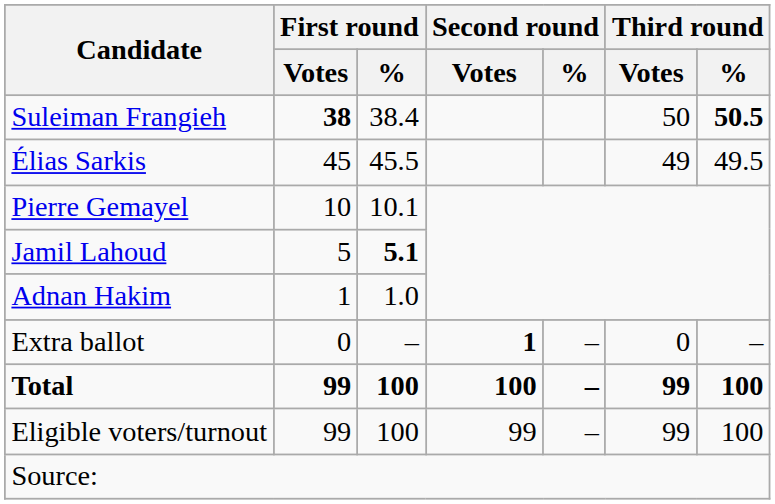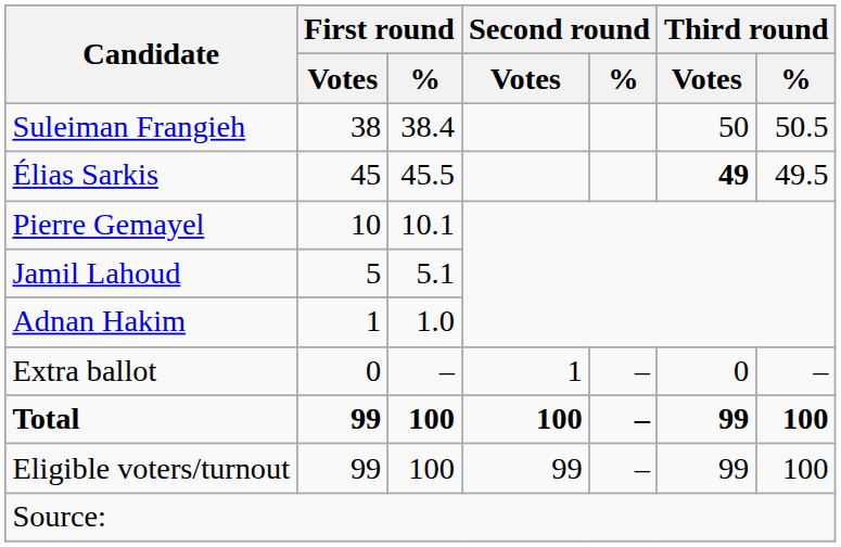Suleiman Frangieh | First round / Votes: bold -> normal
Suleiman Frangieh | Third round / %: bold -> normal
Élias Sarkis | Third round / Votes: normal -> bold
Jamil Lahoud | First round / %: bold -> normal
Extra ballot | Second round / Votes: bold -> normal
